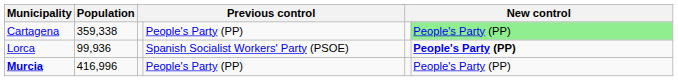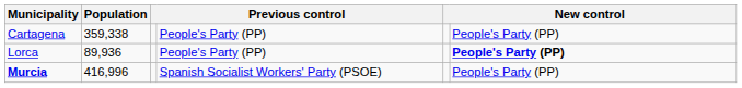Cartagena | column 6: lightgreen background -> no background
Lorca | Population: 99,936 -> 89,936
Lorca | column 4: Spanish Socialist Workers' Party (PSOE) -> People's Party (PP)
Murcia | column 4: People's Party (PP) -> Spanish Socialist Workers' Party (PSOE)
